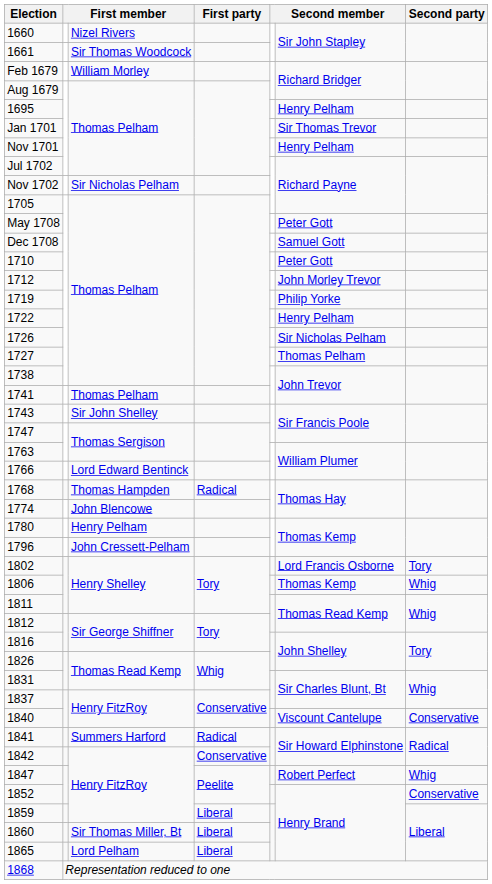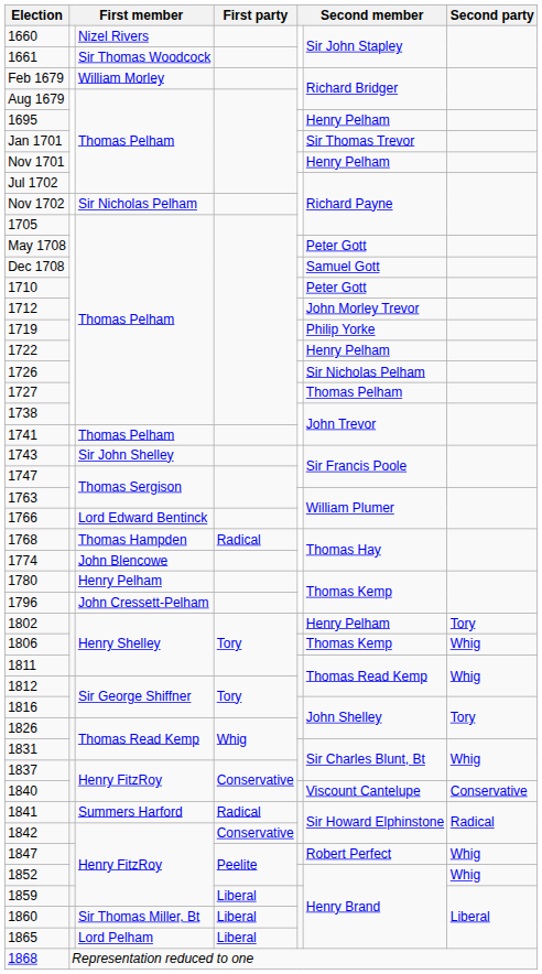1802 | column 6: Lord Francis Osborne -> Henry Pelham
1852 | Second party: Conservative -> Whig
